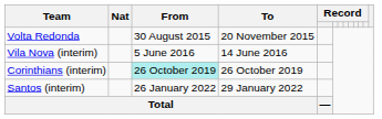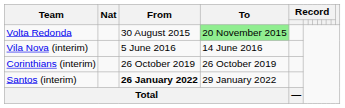Volta Redonda | To: no background -> lightgreen background
Corinthians (interim) | From: paleturquoise background -> no background
Santos (interim) | From: normal -> bold
